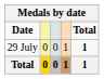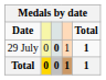29 July | column 3: normal -> bold
